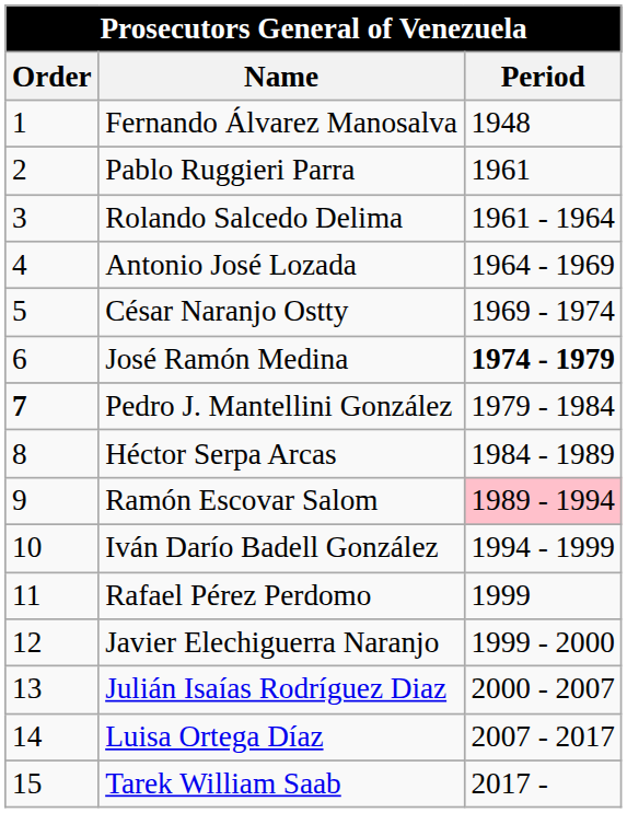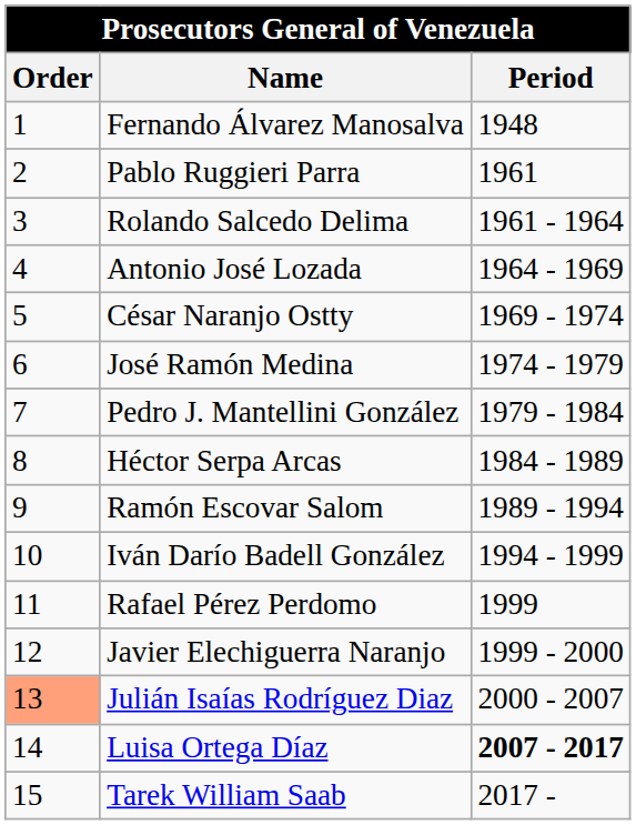José Ramón Medina | Period: bold -> normal
Pedro J. Mantellini González | Order: bold -> normal
Ramón Escovar Salom | Period: pink background -> no background
Julián Isaías Rodríguez Diaz | Order: no background -> lightsalmon background
Luisa Ortega Díaz | Period: normal -> bold
